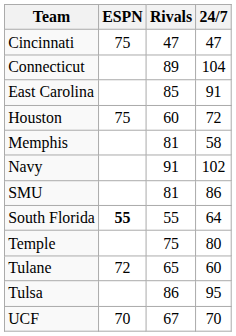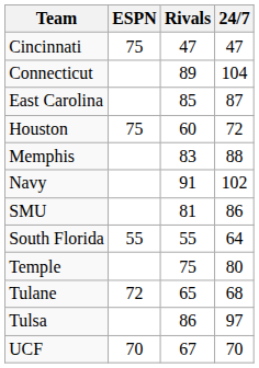East Carolina | 24/7: 91 -> 87
Memphis | Rivals: 81 -> 83
Memphis | 24/7: 58 -> 88
South Florida | ESPN: bold -> normal
Tulane | 24/7: 60 -> 68
Tulsa | 24/7: 95 -> 97
